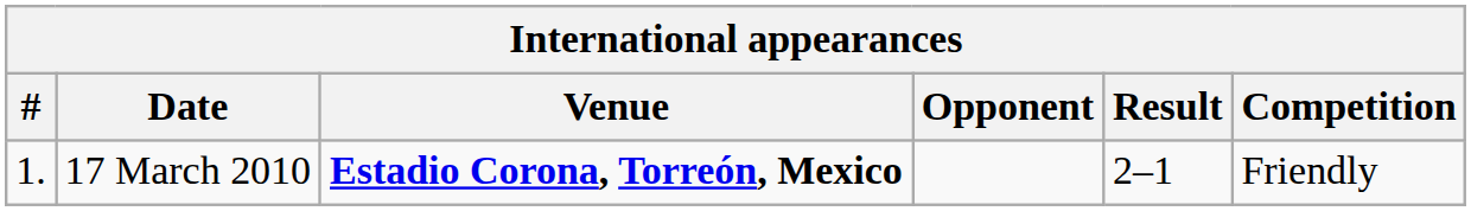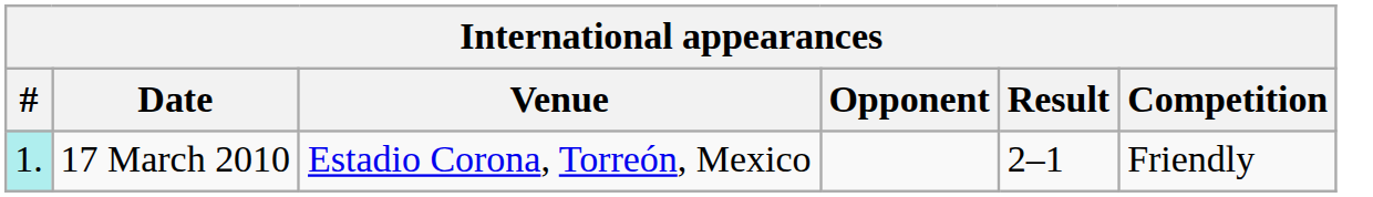17 March 2010 | #: no background -> paleturquoise background
17 March 2010 | Venue: bold -> normal
